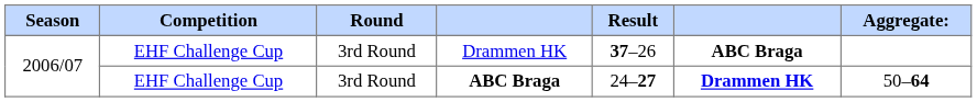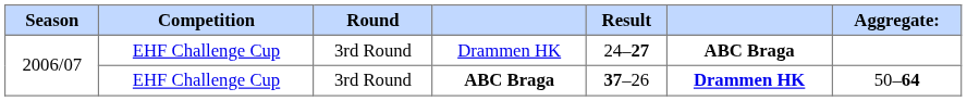row 2 | Result: 37–26 -> 24–27
row 3 | Result: 24–27 -> 37–26
